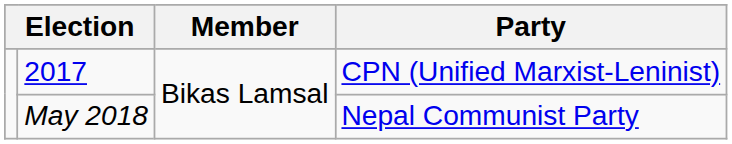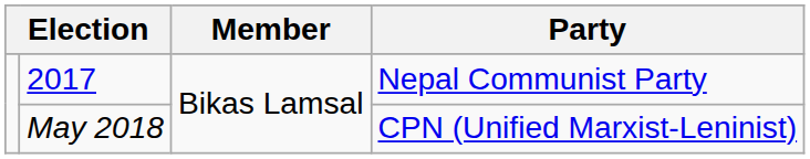2017 | Party: CPN (Unified Marxist-Leninist) -> Nepal Communist Party
May 2018 | Party: Nepal Communist Party -> CPN (Unified Marxist-Leninist)
